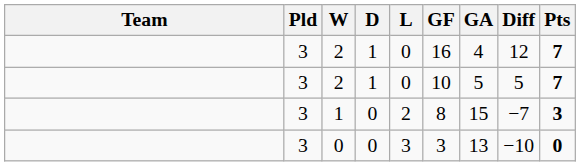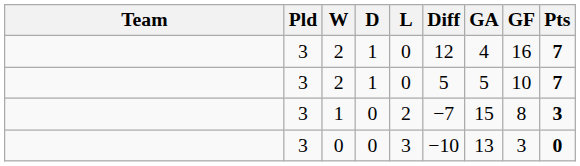columns swapped: GF <-> Diff
